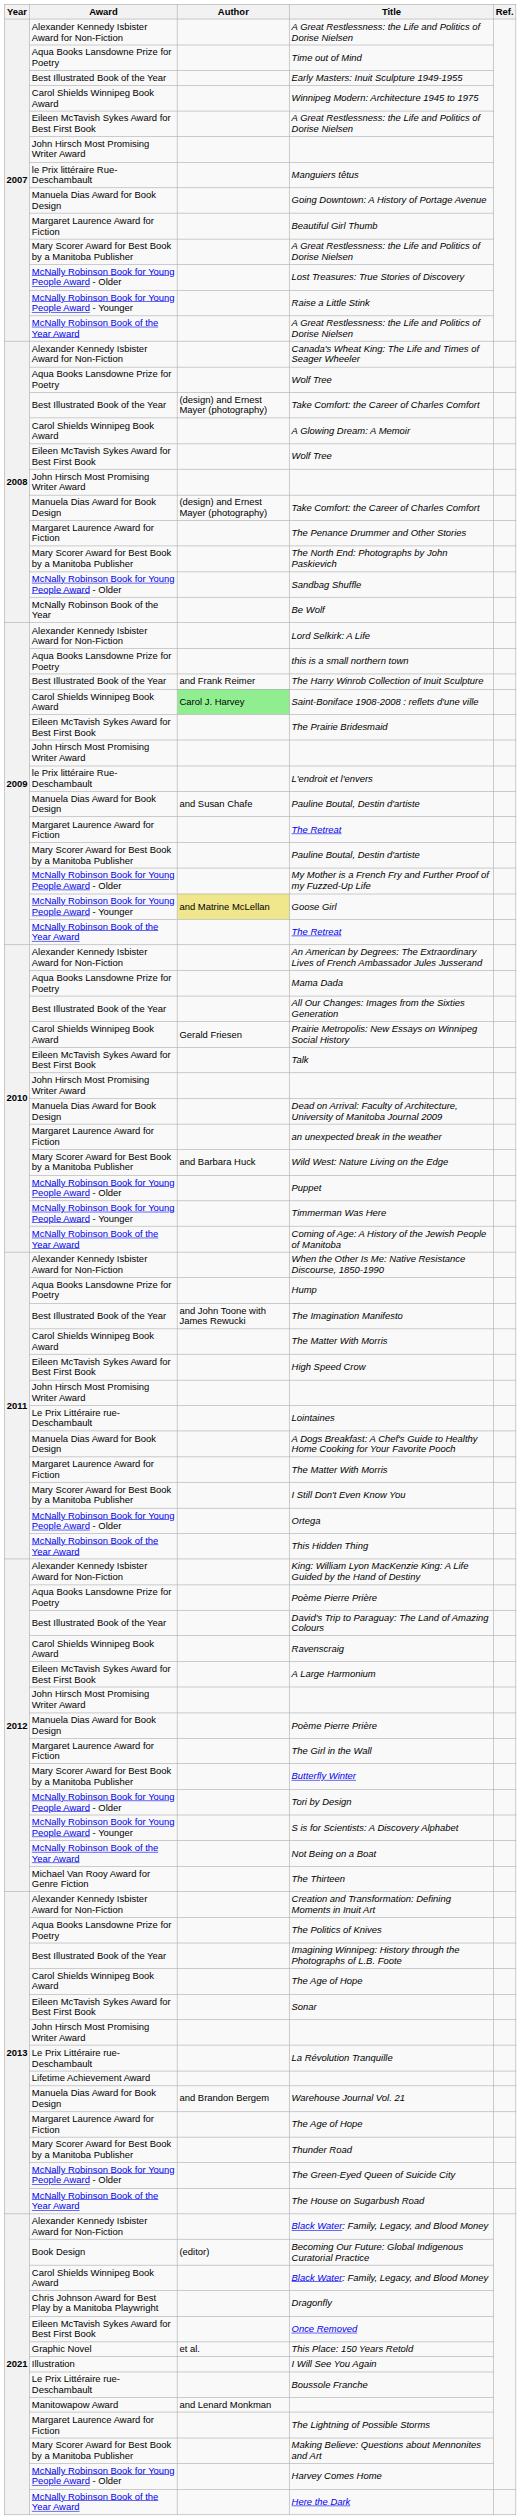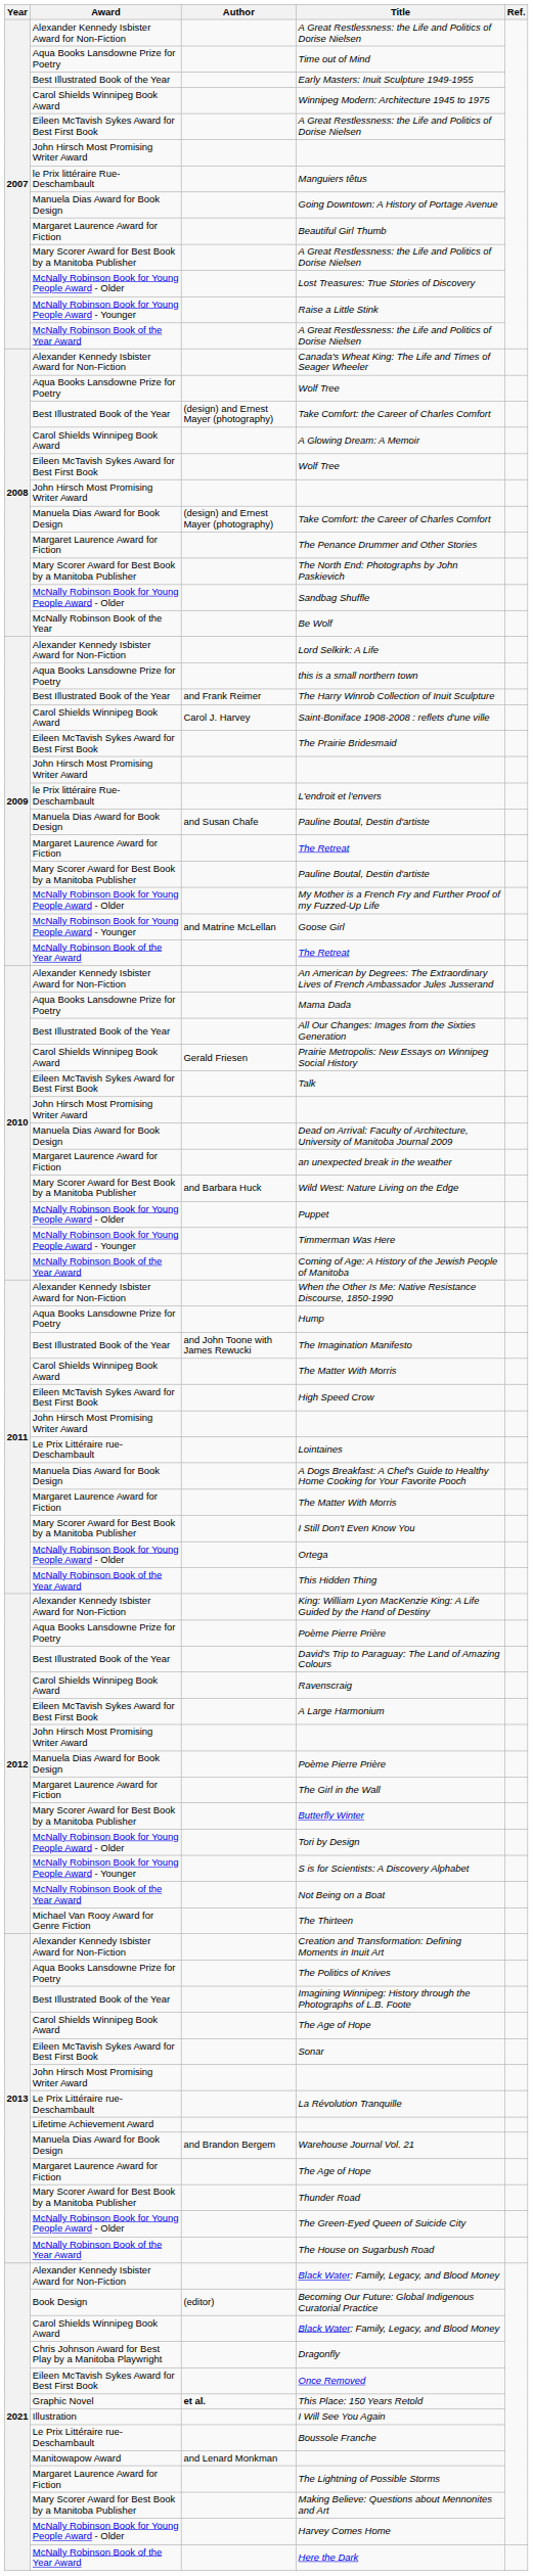Saint-Boniface 1908-2008 : reflets d'une ville | Author: lightgreen background -> no background
Goose Girl | Author: khaki background -> no background
This Place: 150 Years Retold | Author: normal -> bold
